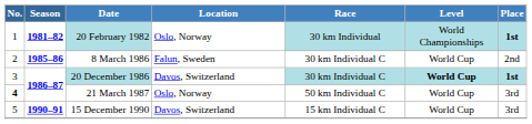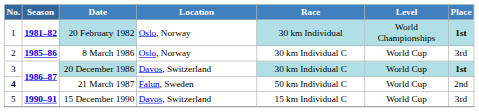8 March 1986 | Location: Falun, Sweden -> Oslo, Norway
8 March 1986 | Place: 2nd -> 3rd
20 December 1986 | Level: bold -> normal
21 March 1987 | Location: Oslo, Norway -> Falun, Sweden
21 March 1987 | Place: 3rd -> 2nd
